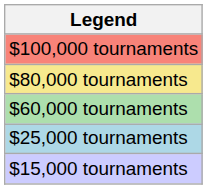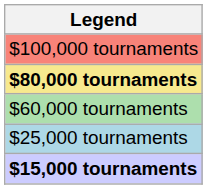row 3 | column 1: normal -> bold
row 6 | column 1: normal -> bold
